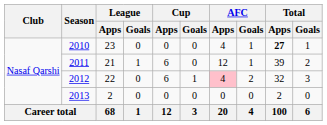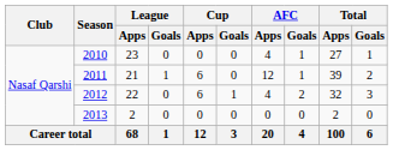2010 | Total / Apps: bold -> normal
2012 | AFC / Apps: pink background -> no background
